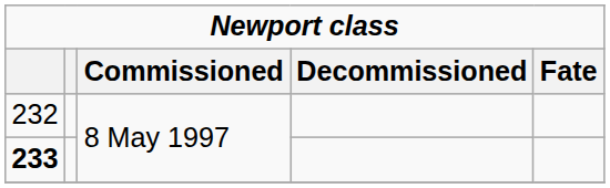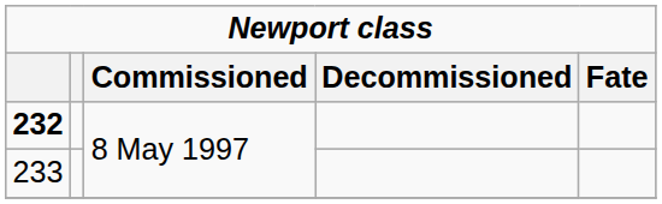232 | column 1: normal -> bold
233 | column 1: bold -> normal
